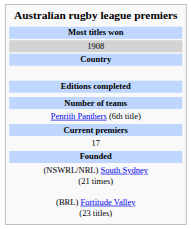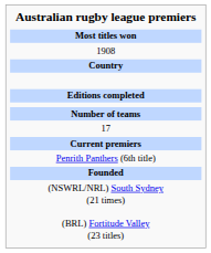row 3 | column 1: lightgrey background -> no background
row 7 | column 1: Penrith Panthers (6th title) -> 17
row 9 | column 1: 17 -> Penrith Panthers (6th title)
